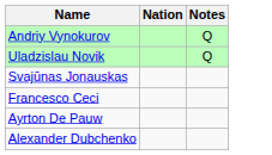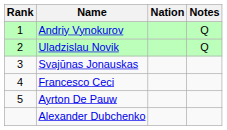+ column: Rank | 1 | 2 | 3 | 4 | 5
